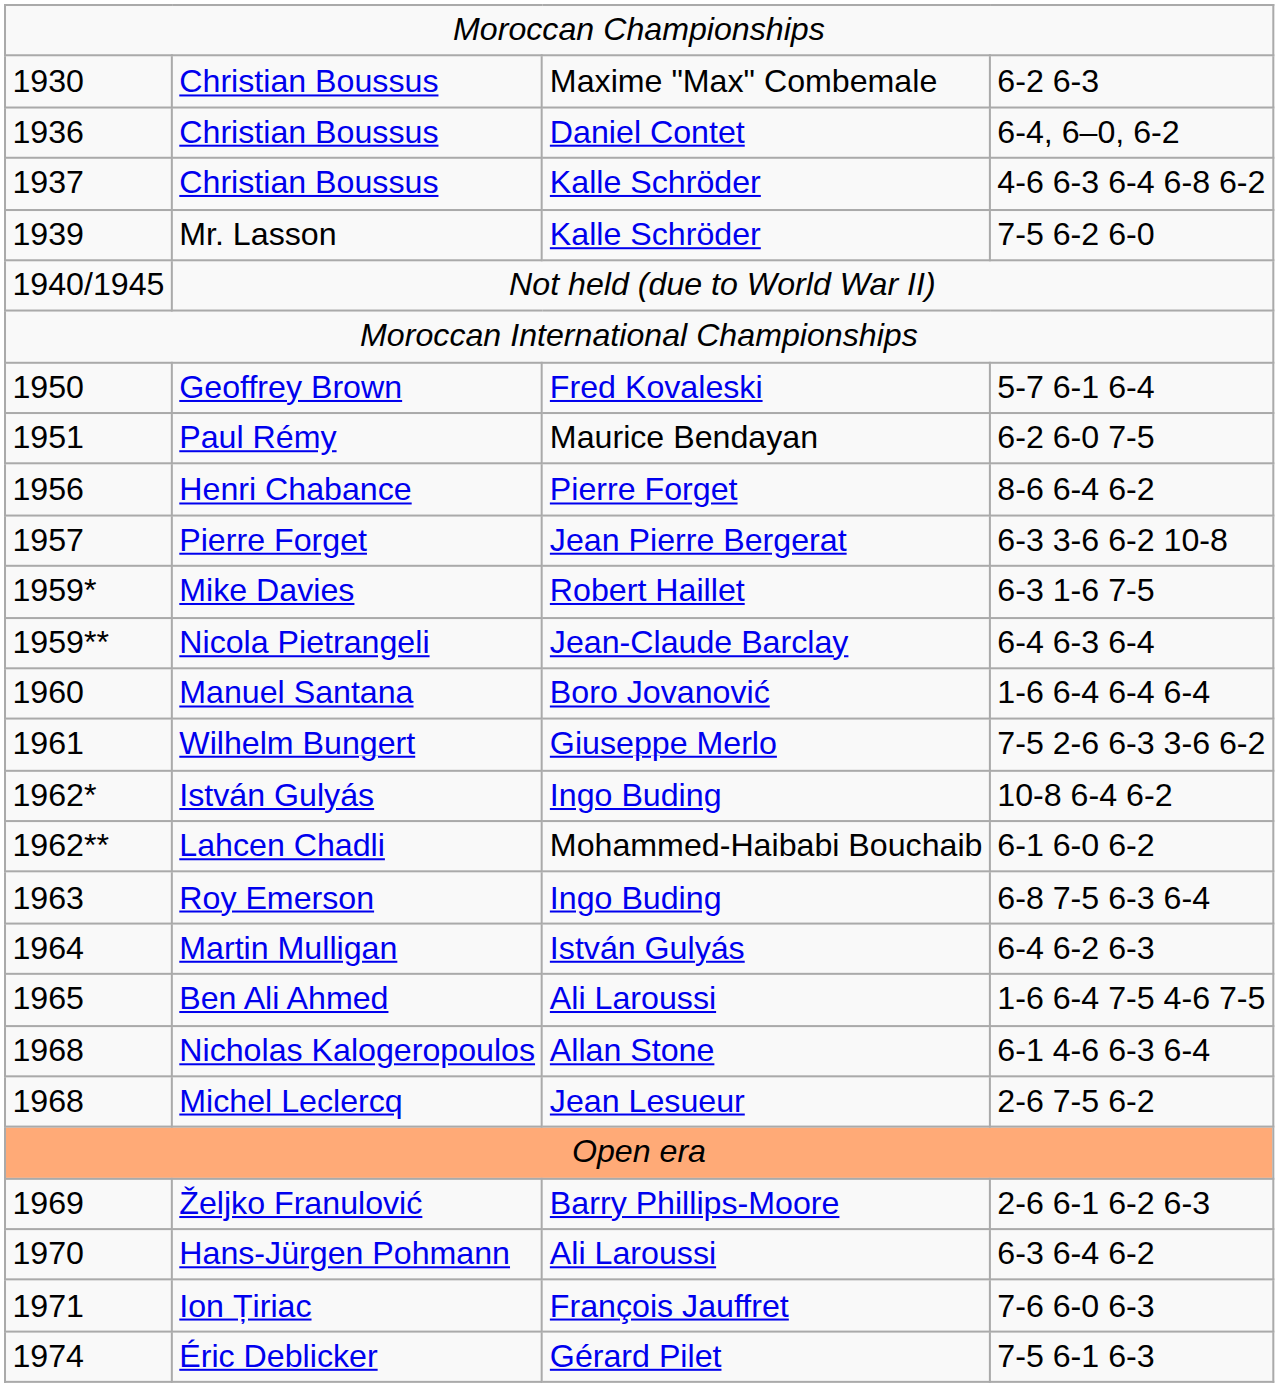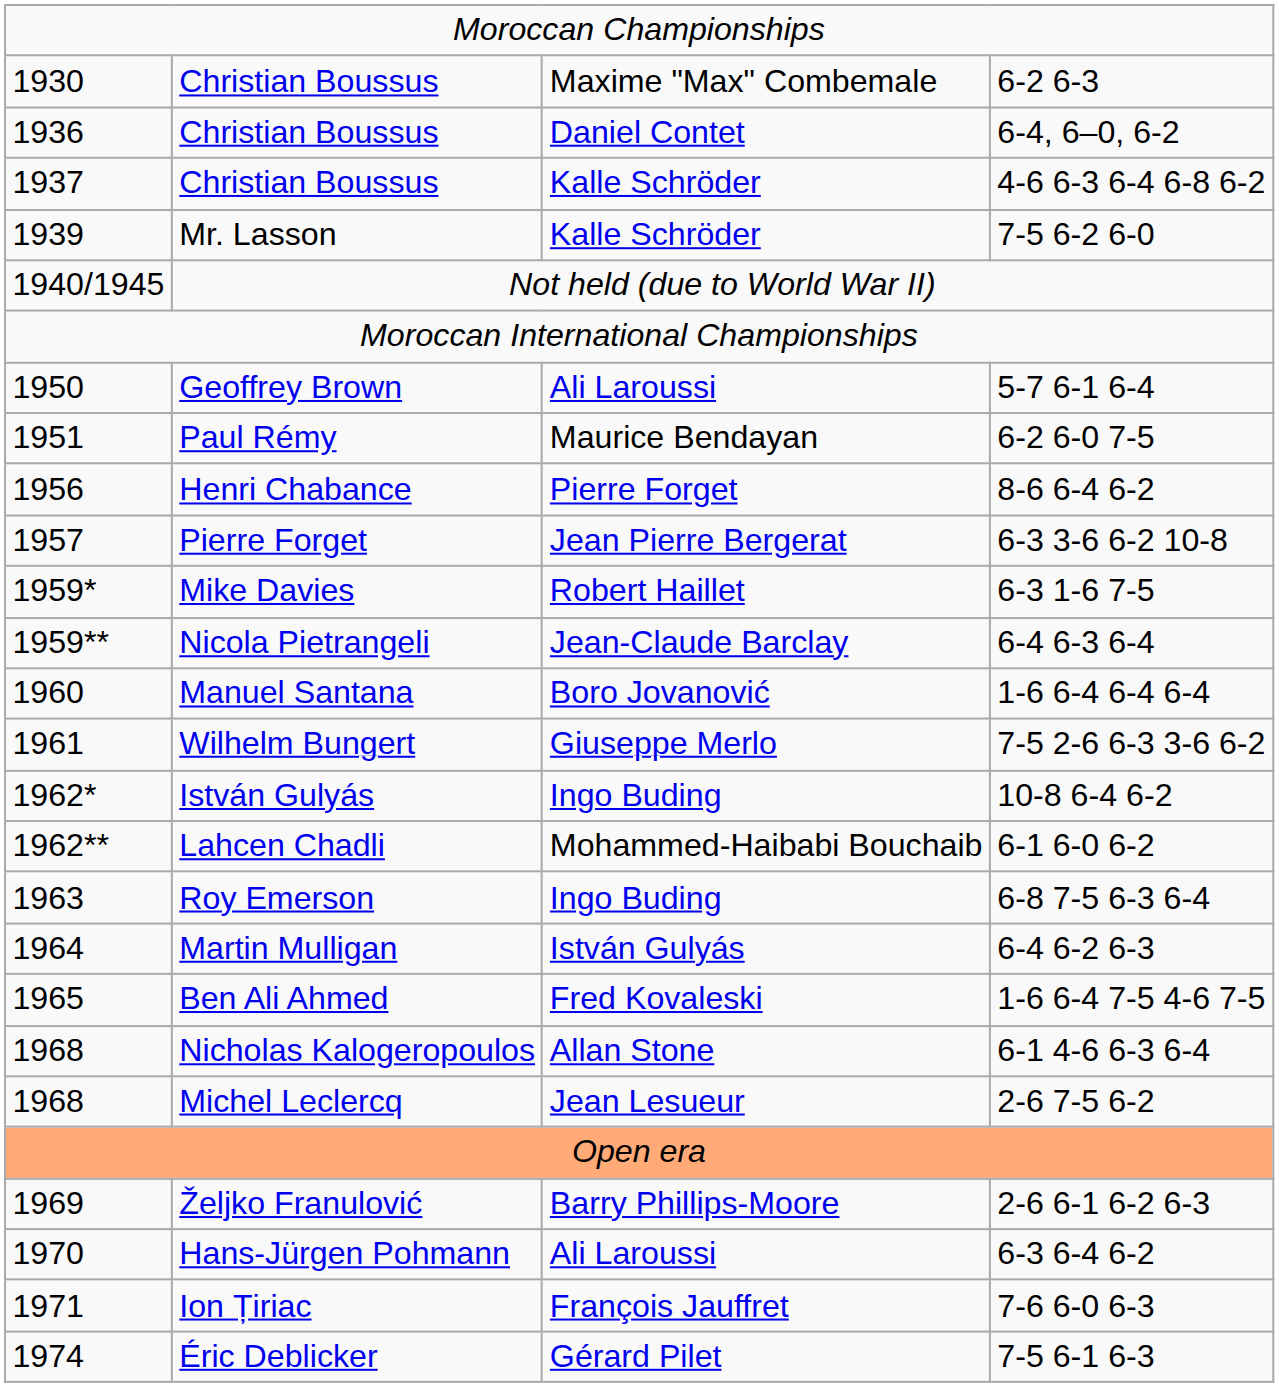Geoffrey Brown | column 3: Fred Kovaleski -> Ali Laroussi
Ben Ali Ahmed | column 3: Ali Laroussi -> Fred Kovaleski
